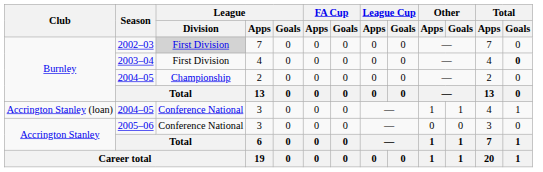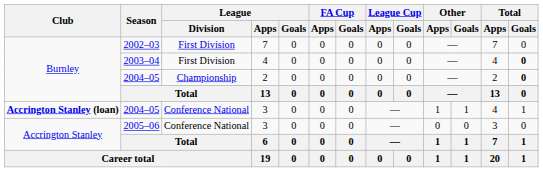2002–03 | League / Division: lightgrey background -> no background
2004–05 / 2 | Total / Goals: normal -> bold
2004–05 / 3 | Club: normal -> bold
